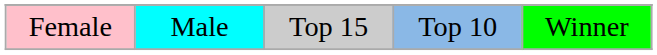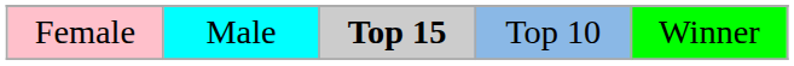Female | column 3: normal -> bold
